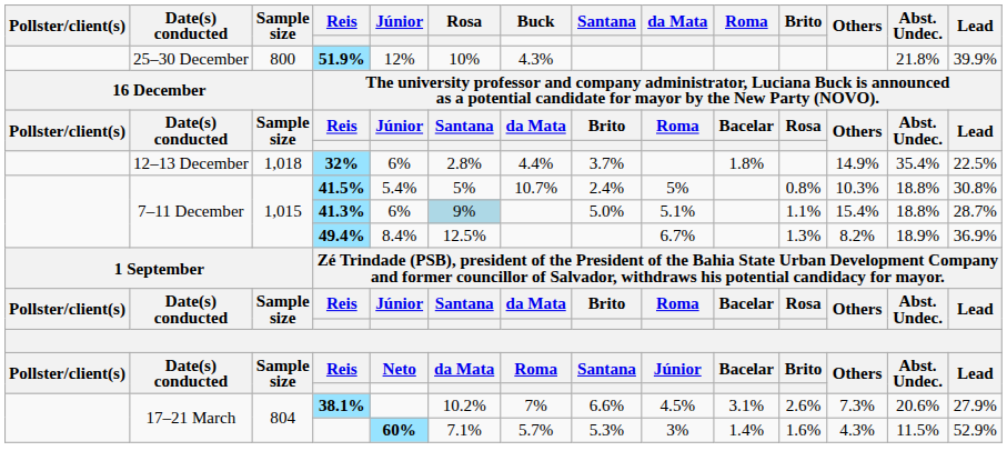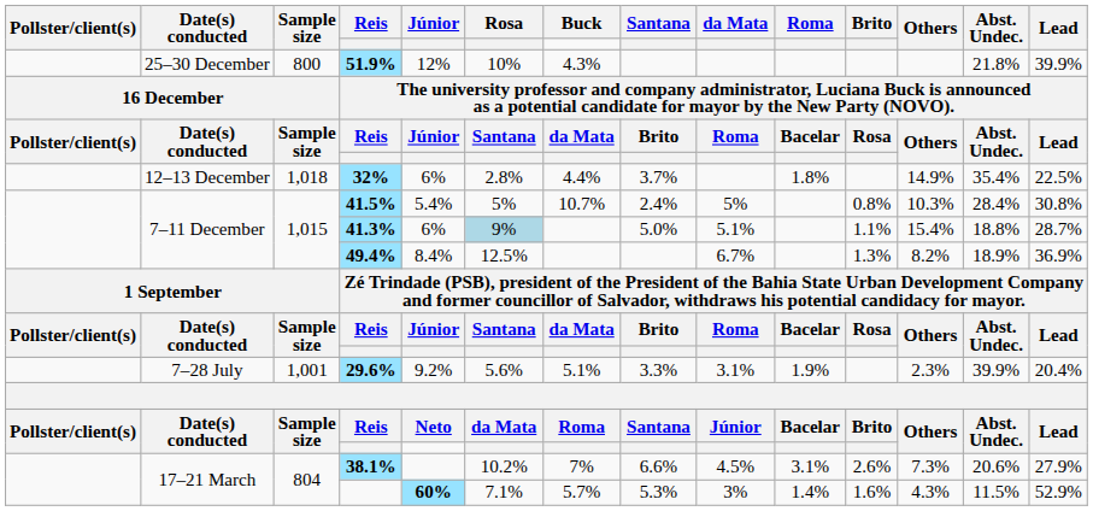41.5% | Abst. Undec.: 18.8% -> 28.4%
+ row: 7–28 July | 1,001 | 29.6% | 9.2% | 5.6% | 5.1% | 3.3% | 3.1% | 1.9% | 2.3% | 39.9% | 20.4%
